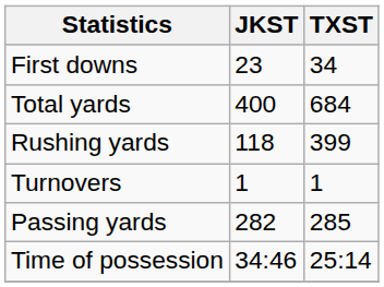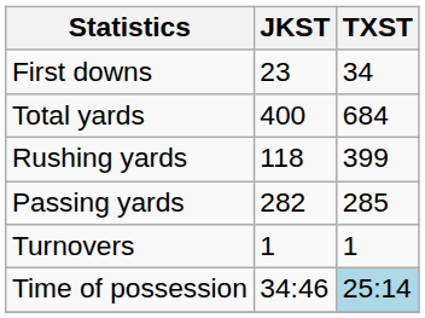rows swapped: Passing yards <-> Turnovers
Time of possession | TXST: no background -> lightblue background
